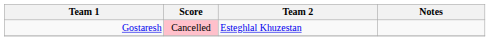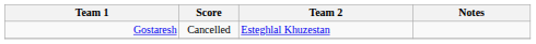Gostaresh | Score: pink background -> no background
